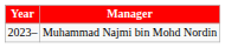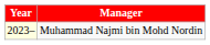Muhammad Najmi bin Mohd Nordin | Year: no background -> lightyellow background
